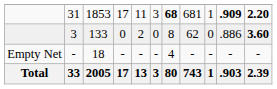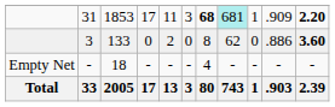31 | column 8: no background -> paleturquoise background
31 | column 10: bold -> normal
